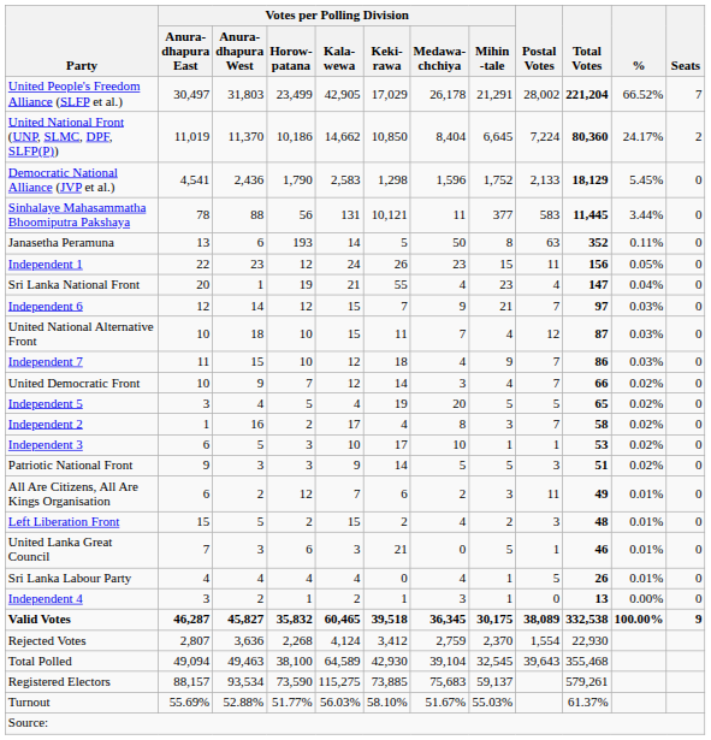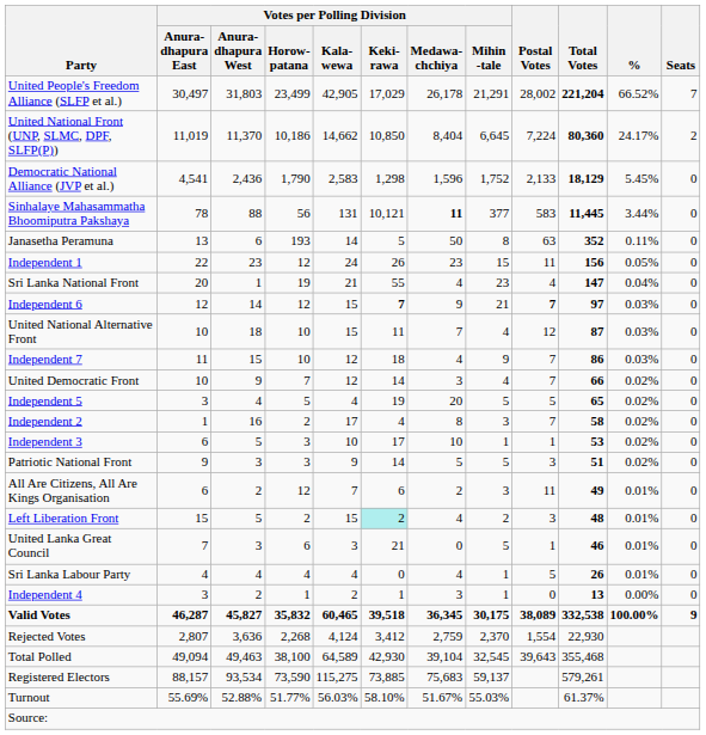Sinhalaye Mahasammatha Bhoomiputra Pakshaya | Votes per Polling Division / Medawa- chchiya: normal -> bold
Independent 6 | Votes per Polling Division / Keki- rawa: normal -> bold
Independent 6 | Postal Votes: normal -> bold
Left Liberation Front | Votes per Polling Division / Keki- rawa: no background -> paleturquoise background
